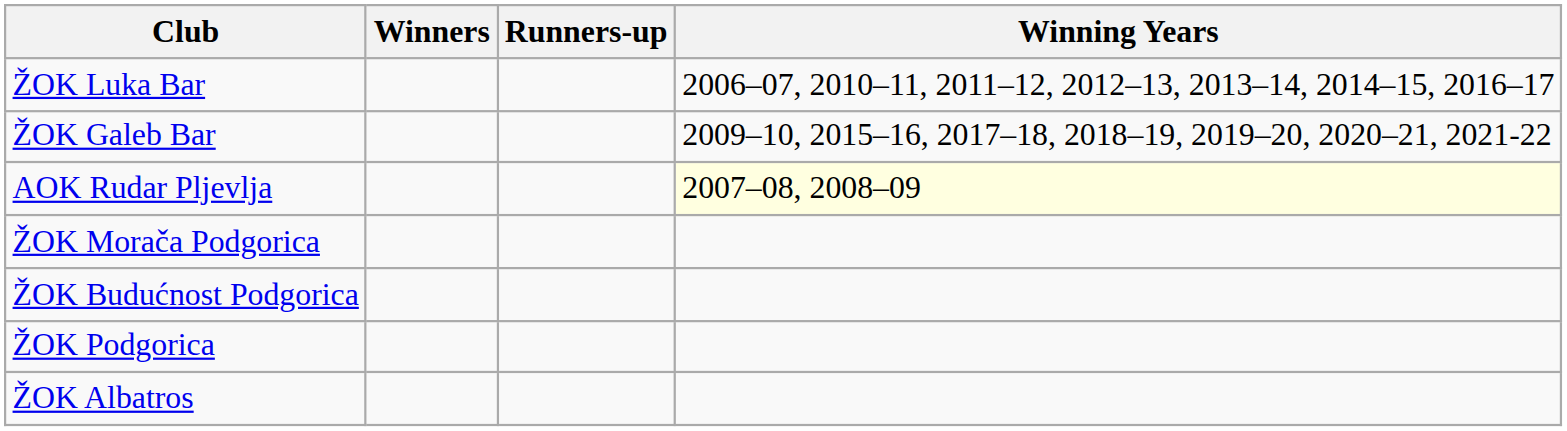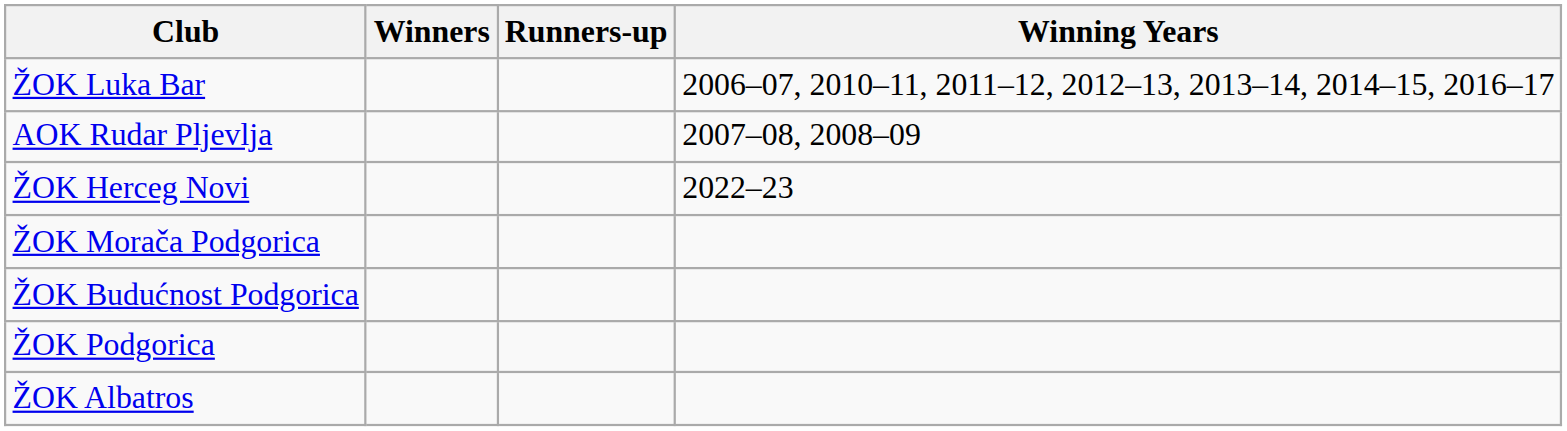- row: ŽOK Galeb Bar | 2009–10, 2015–16, 2017–18, 2018–19, 2019–20, 2020–21, 2021-22
AOK Rudar Pljevlja | Winning Years: lightyellow background -> no background
+ row: ŽOK Herceg Novi | 2022–23
